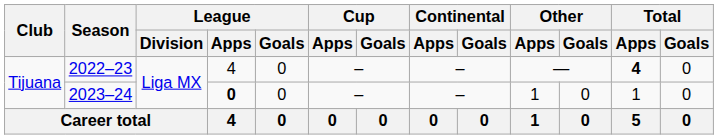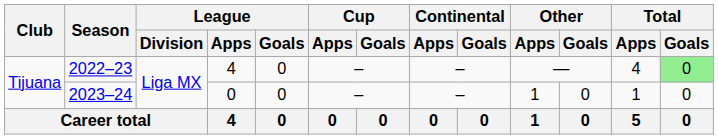2022–23 | Total / Apps: bold -> normal
2022–23 | Total / Goals: no background -> lightgreen background
2023–24 | League / Apps: bold -> normal
